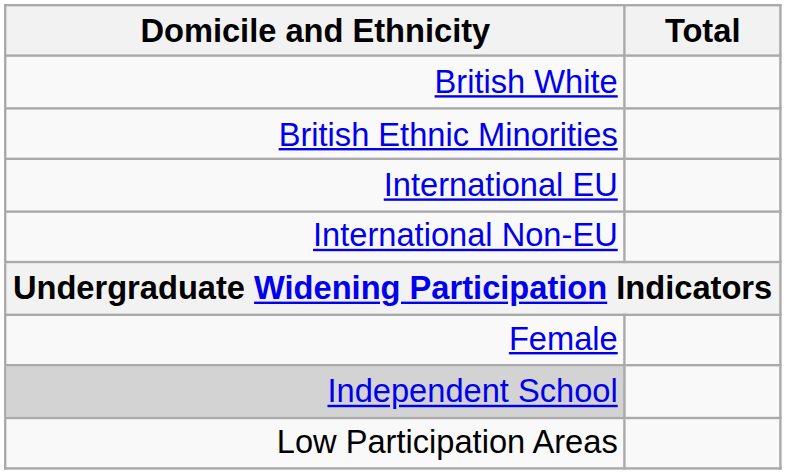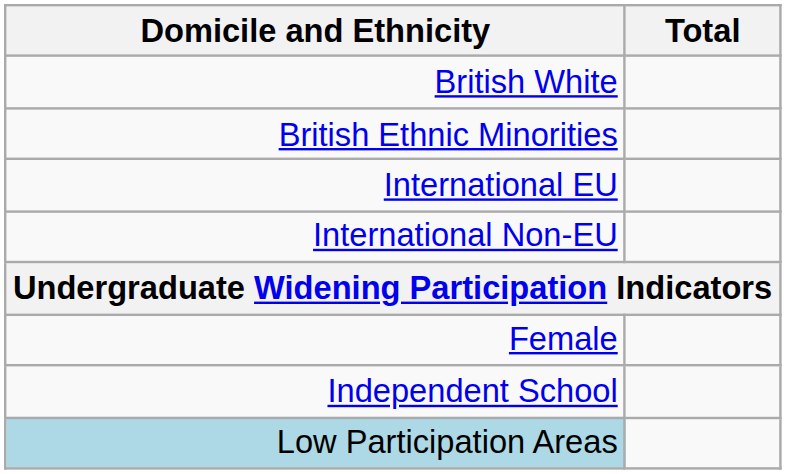Independent School | Domicile and Ethnicity: lightgrey background -> no background
Low Participation Areas | Domicile and Ethnicity: no background -> lightblue background
